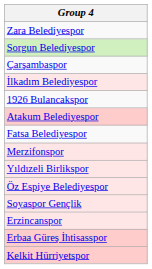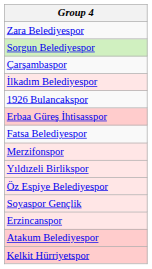row 7 | column 1: Atakum Belediyespor -> Erbaa Güreş İhtisasspor
row 14 | column 1: Erbaa Güreş İhtisasspor -> Atakum Belediyespor
